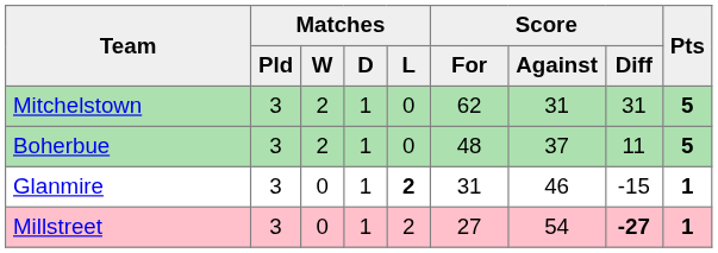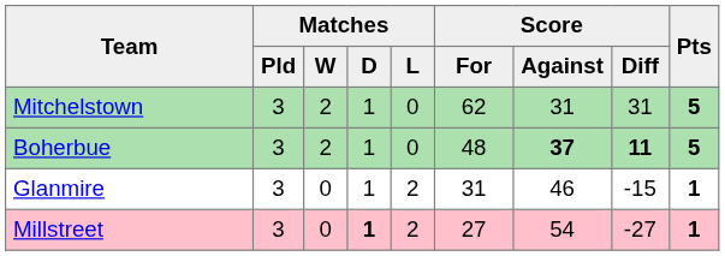Boherbue | Score / Against: normal -> bold
Boherbue | Score / Diff: normal -> bold
Glanmire | Matches / L: bold -> normal
Millstreet | Matches / D: normal -> bold
Millstreet | Score / Diff: bold -> normal
